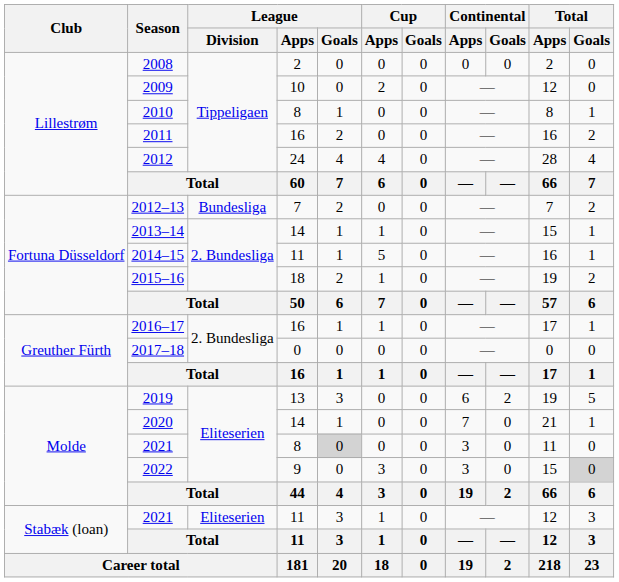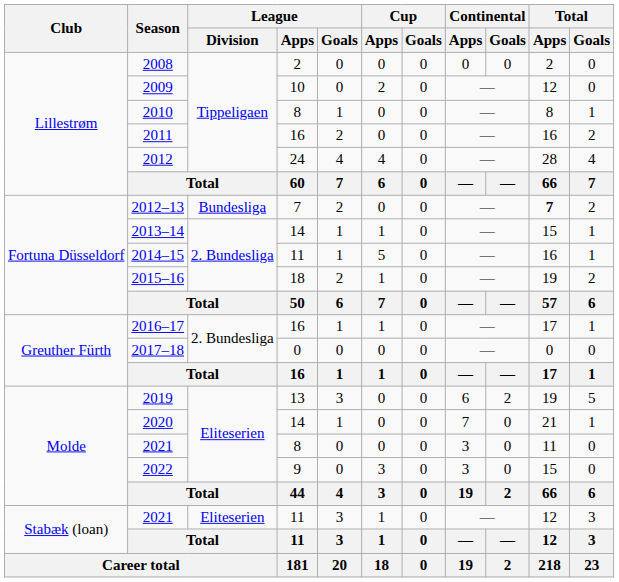2012–13 | Total / Apps: normal -> bold
2021 / 8 | League / Goals: lightgrey background -> no background
2022 | Total / Goals: lightgrey background -> no background
